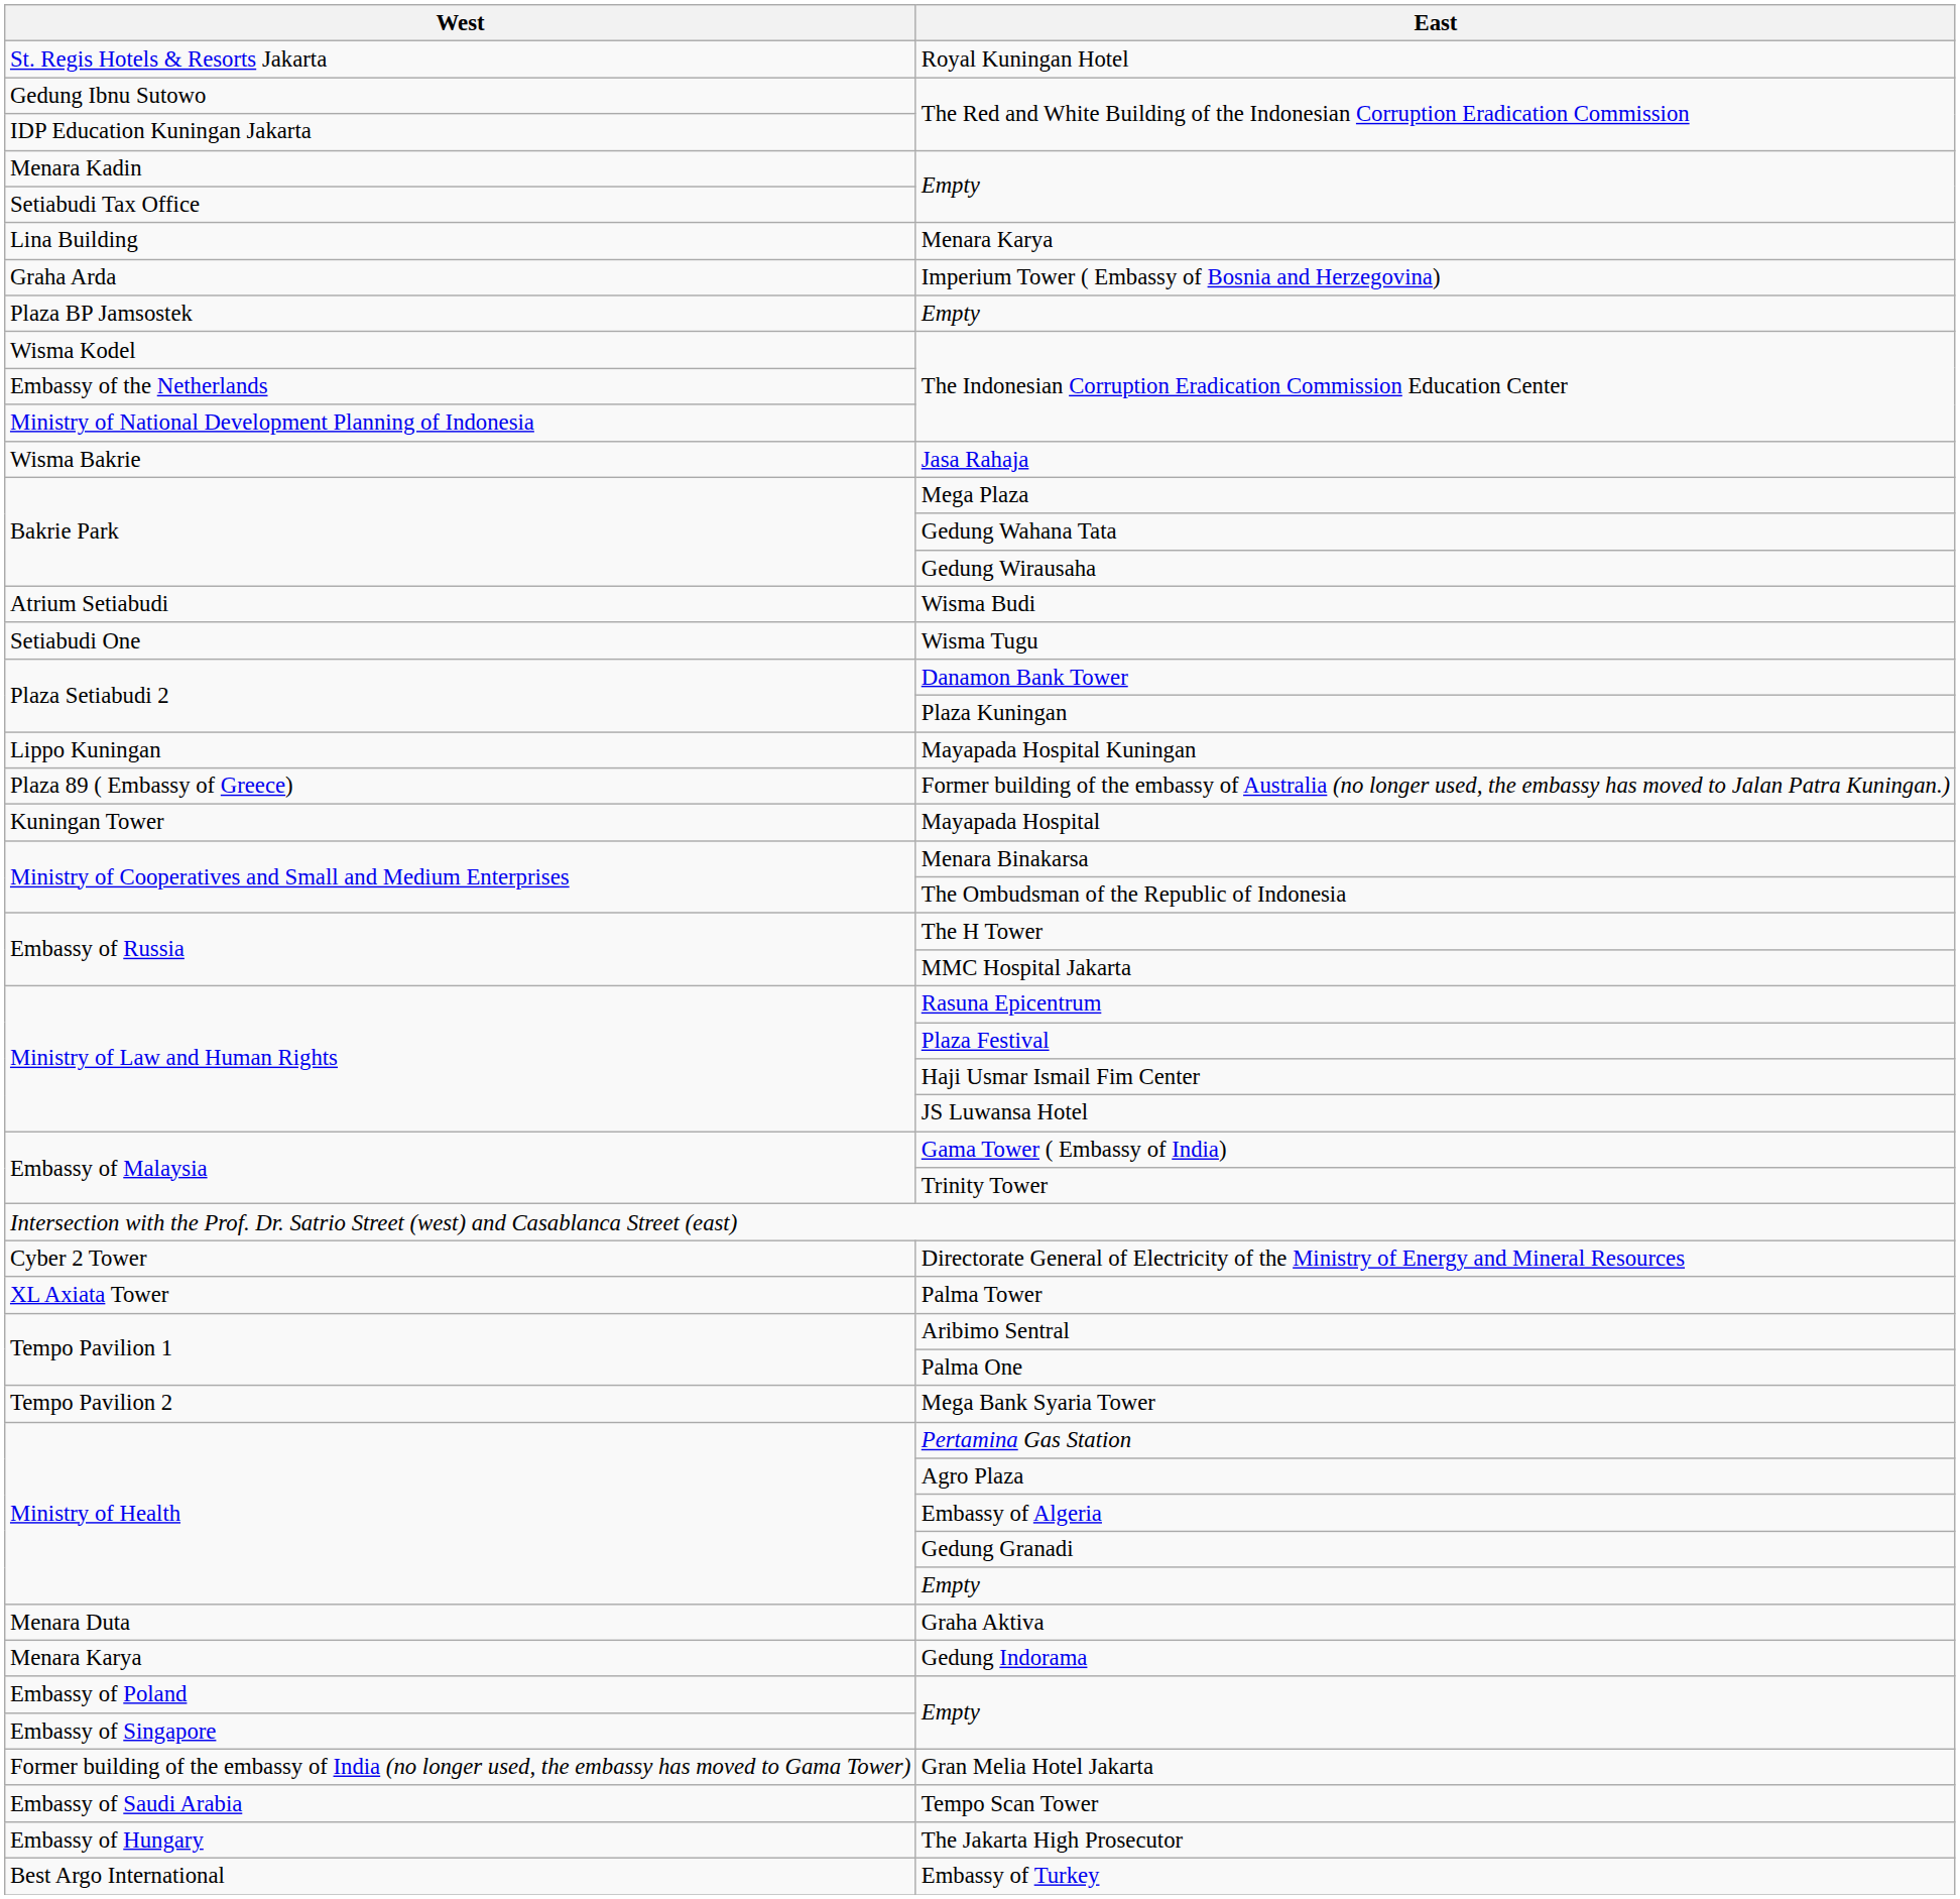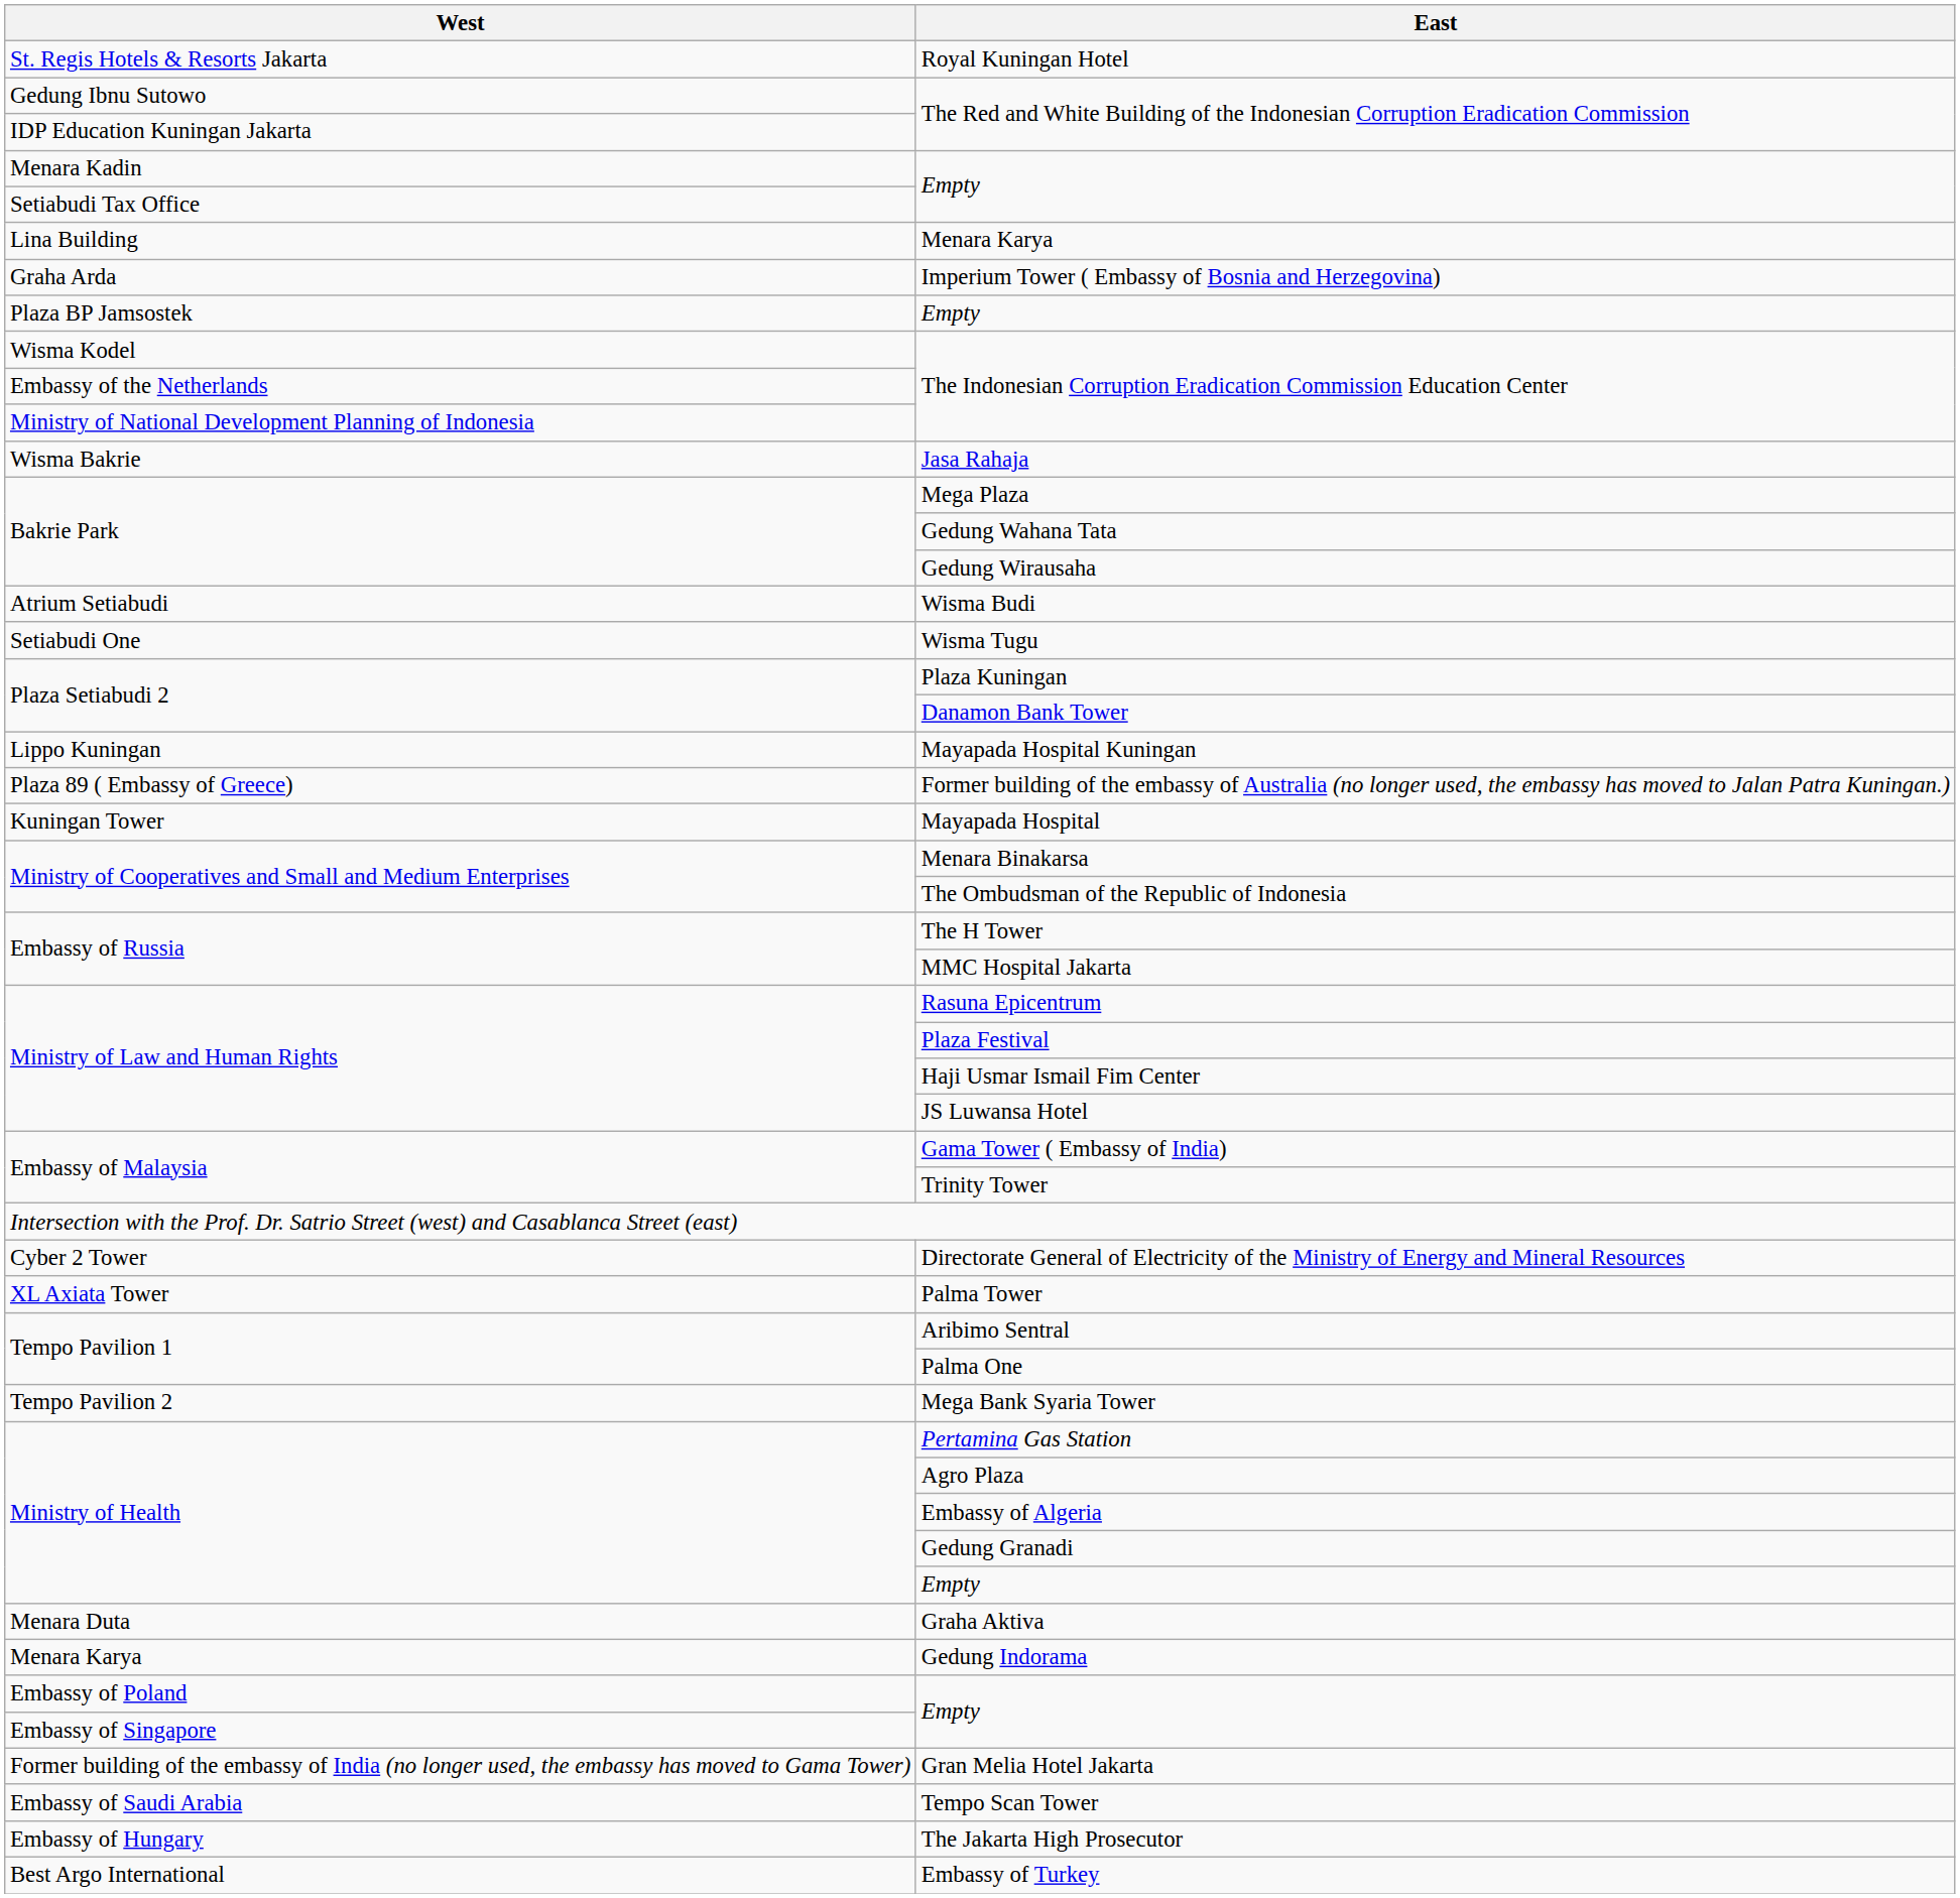row 19 | East: Danamon Bank Tower -> Plaza Kuningan
row 20 | East: Plaza Kuningan -> Danamon Bank Tower
